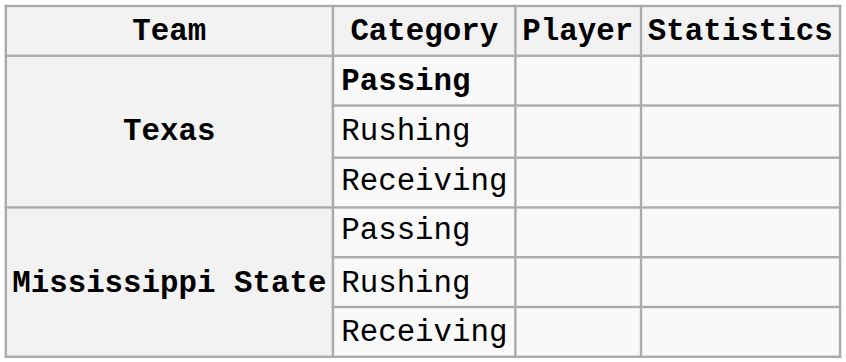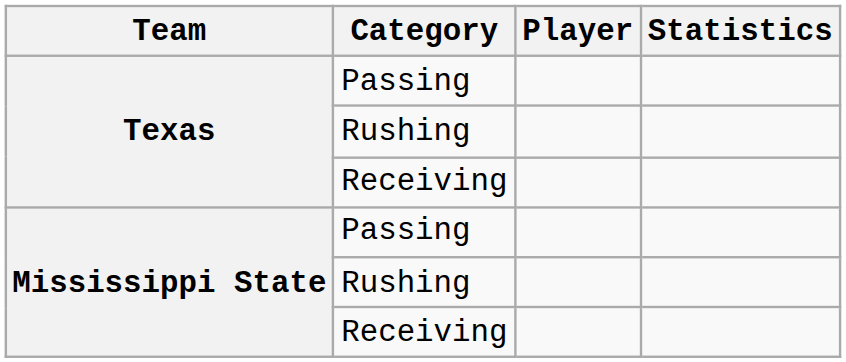Texas / Passing | Category: bold -> normal
